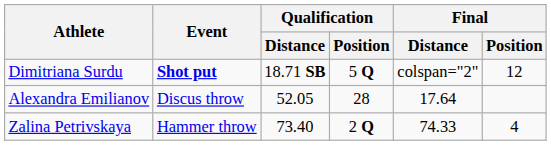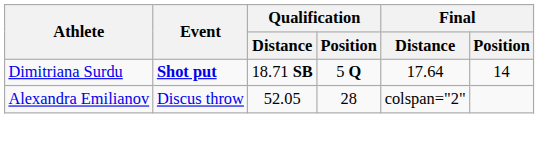Dimitriana Surdu | Final / Distance: colspan="2" -> 17.64
Dimitriana Surdu | Final / Position: 12 -> 14
Alexandra Emilianov | Final / Distance: 17.64 -> colspan="2"
- row: Zalina Petrivskaya | Hammer throw | 73.40 | 2 Q | 74.33 | 4
